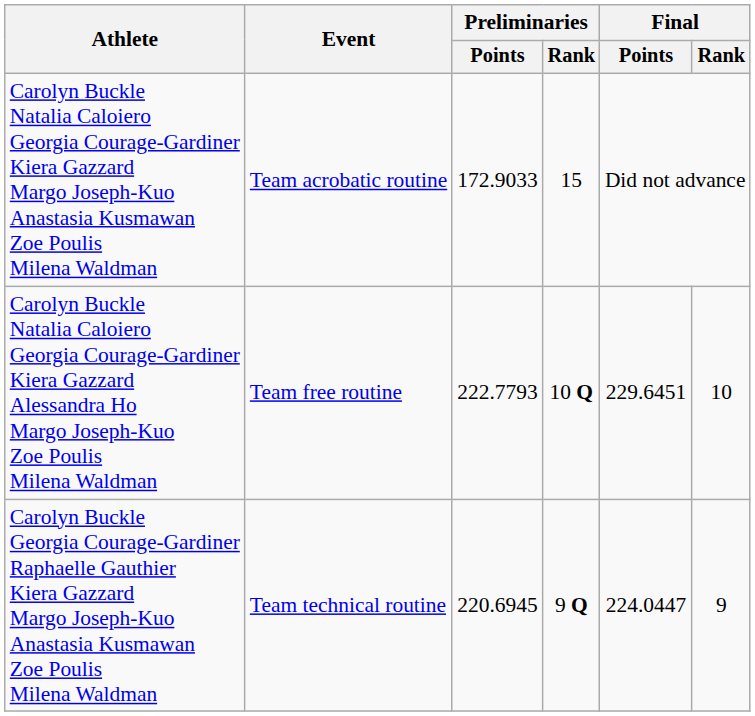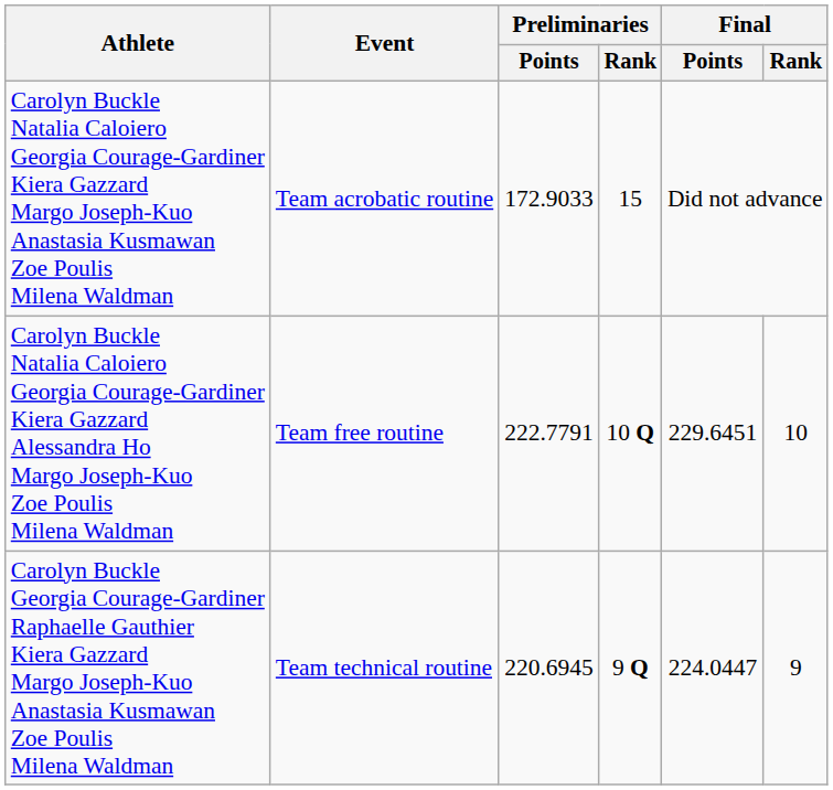row 4 | Preliminaries / Points: 222.7793 -> 222.7791
